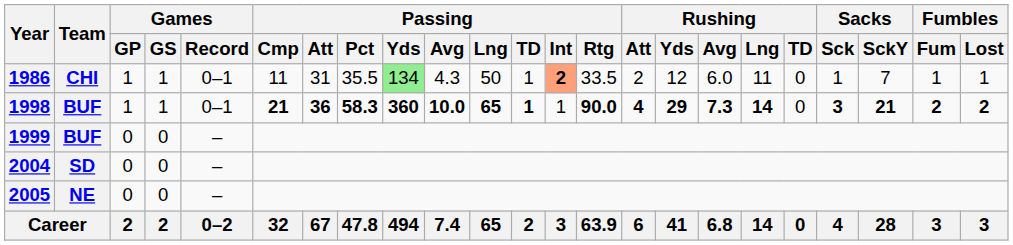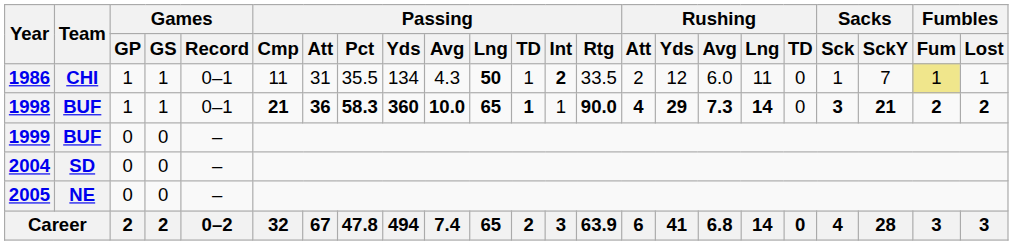1986 | Passing / Yds: lightgreen background -> no background
1986 | Passing / Lng: normal -> bold
1986 | Passing / Int: lightsalmon background -> no background
1986 | Fumbles / Fum: no background -> khaki background
